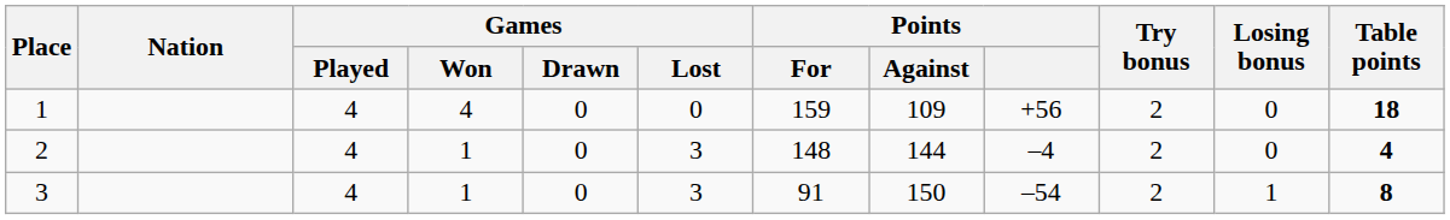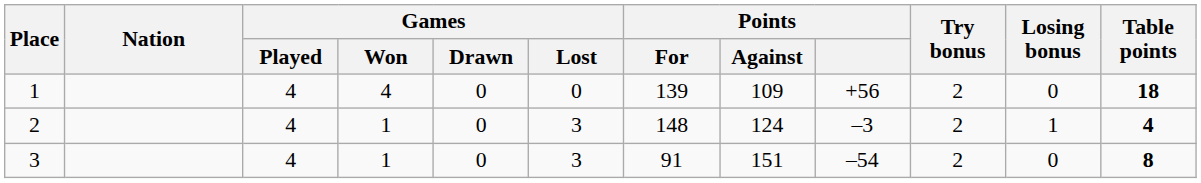row 3 | Points / For: 159 -> 139
row 4 | Points / Against: 144 -> 124
row 4 | Points: –4 -> –3
row 4 | Losing bonus: 0 -> 1
row 5 | Points / Against: 150 -> 151
row 5 | Losing bonus: 1 -> 0
